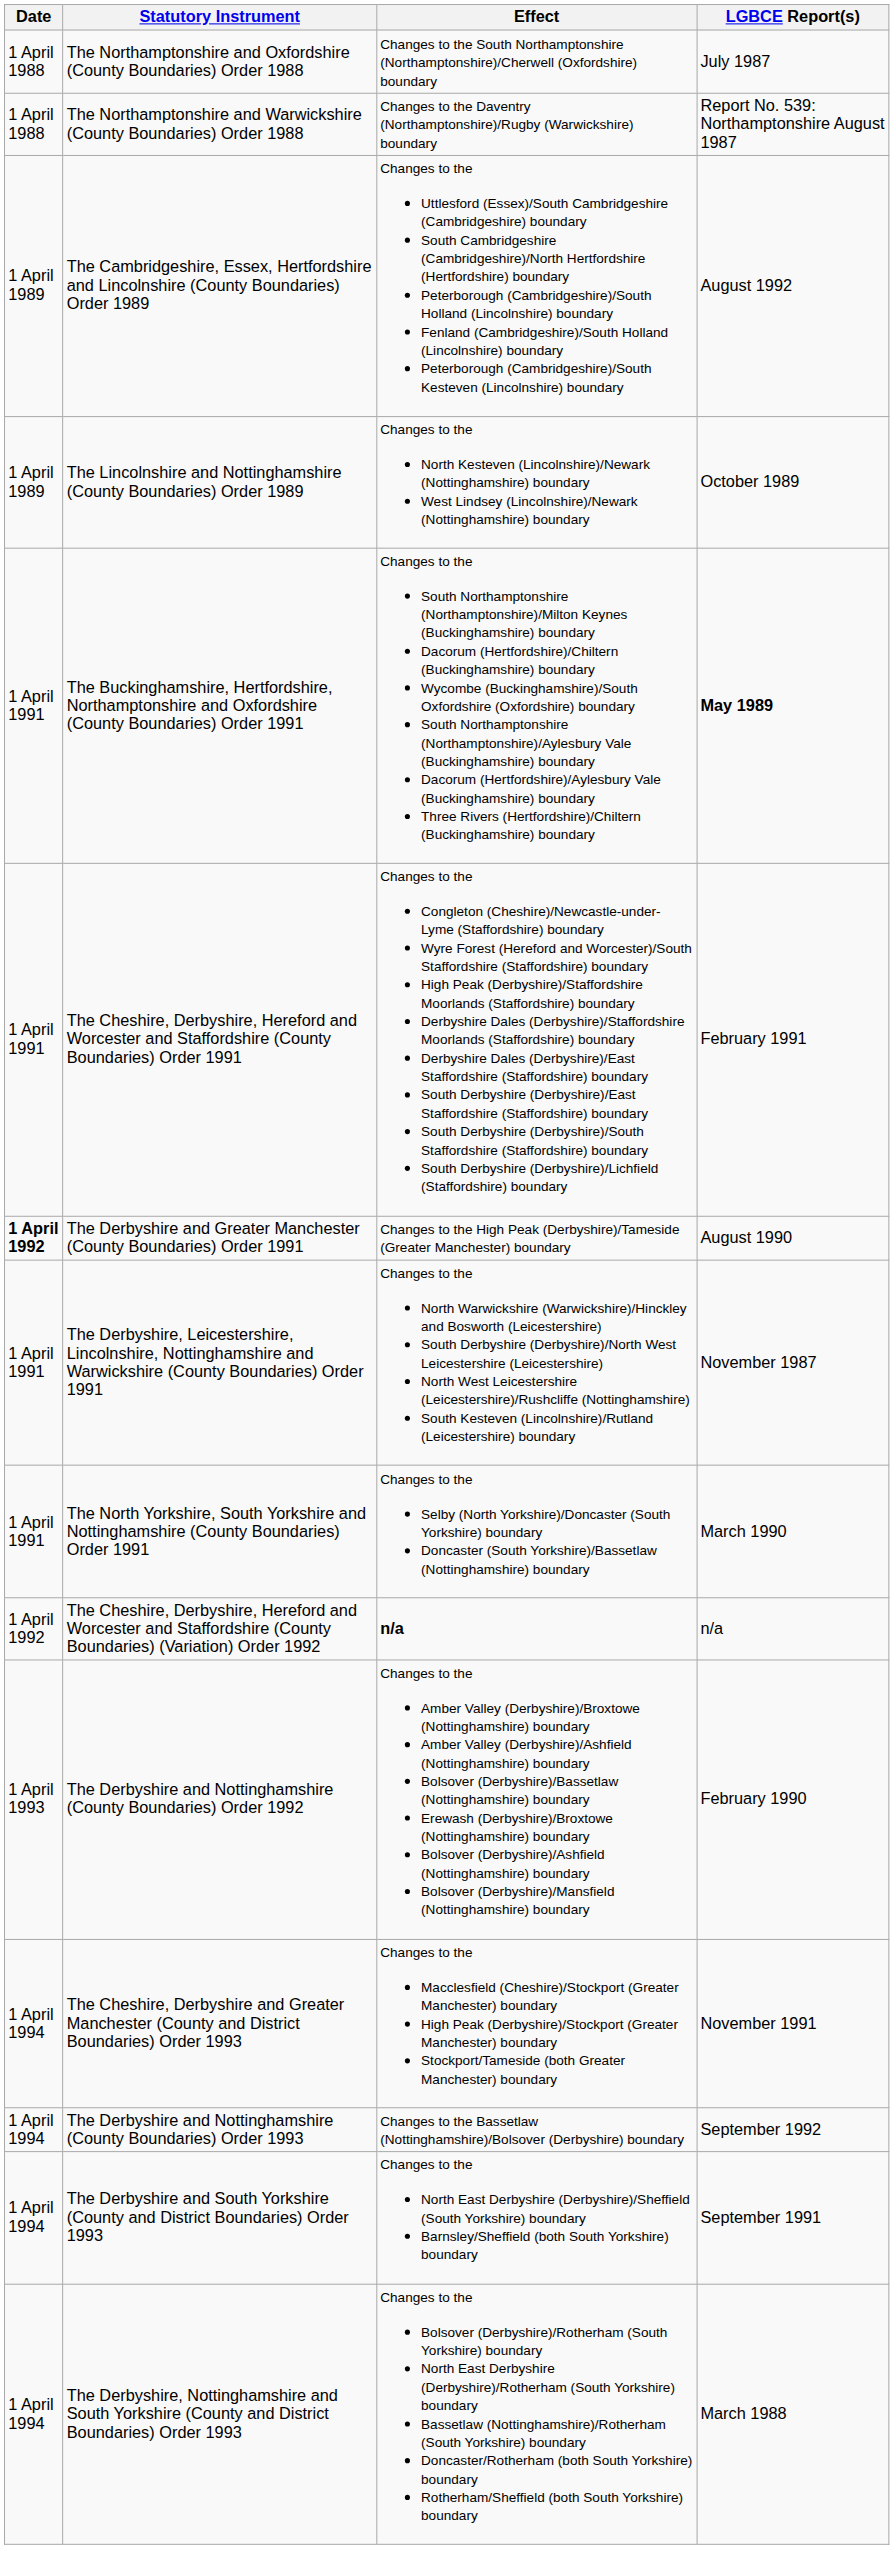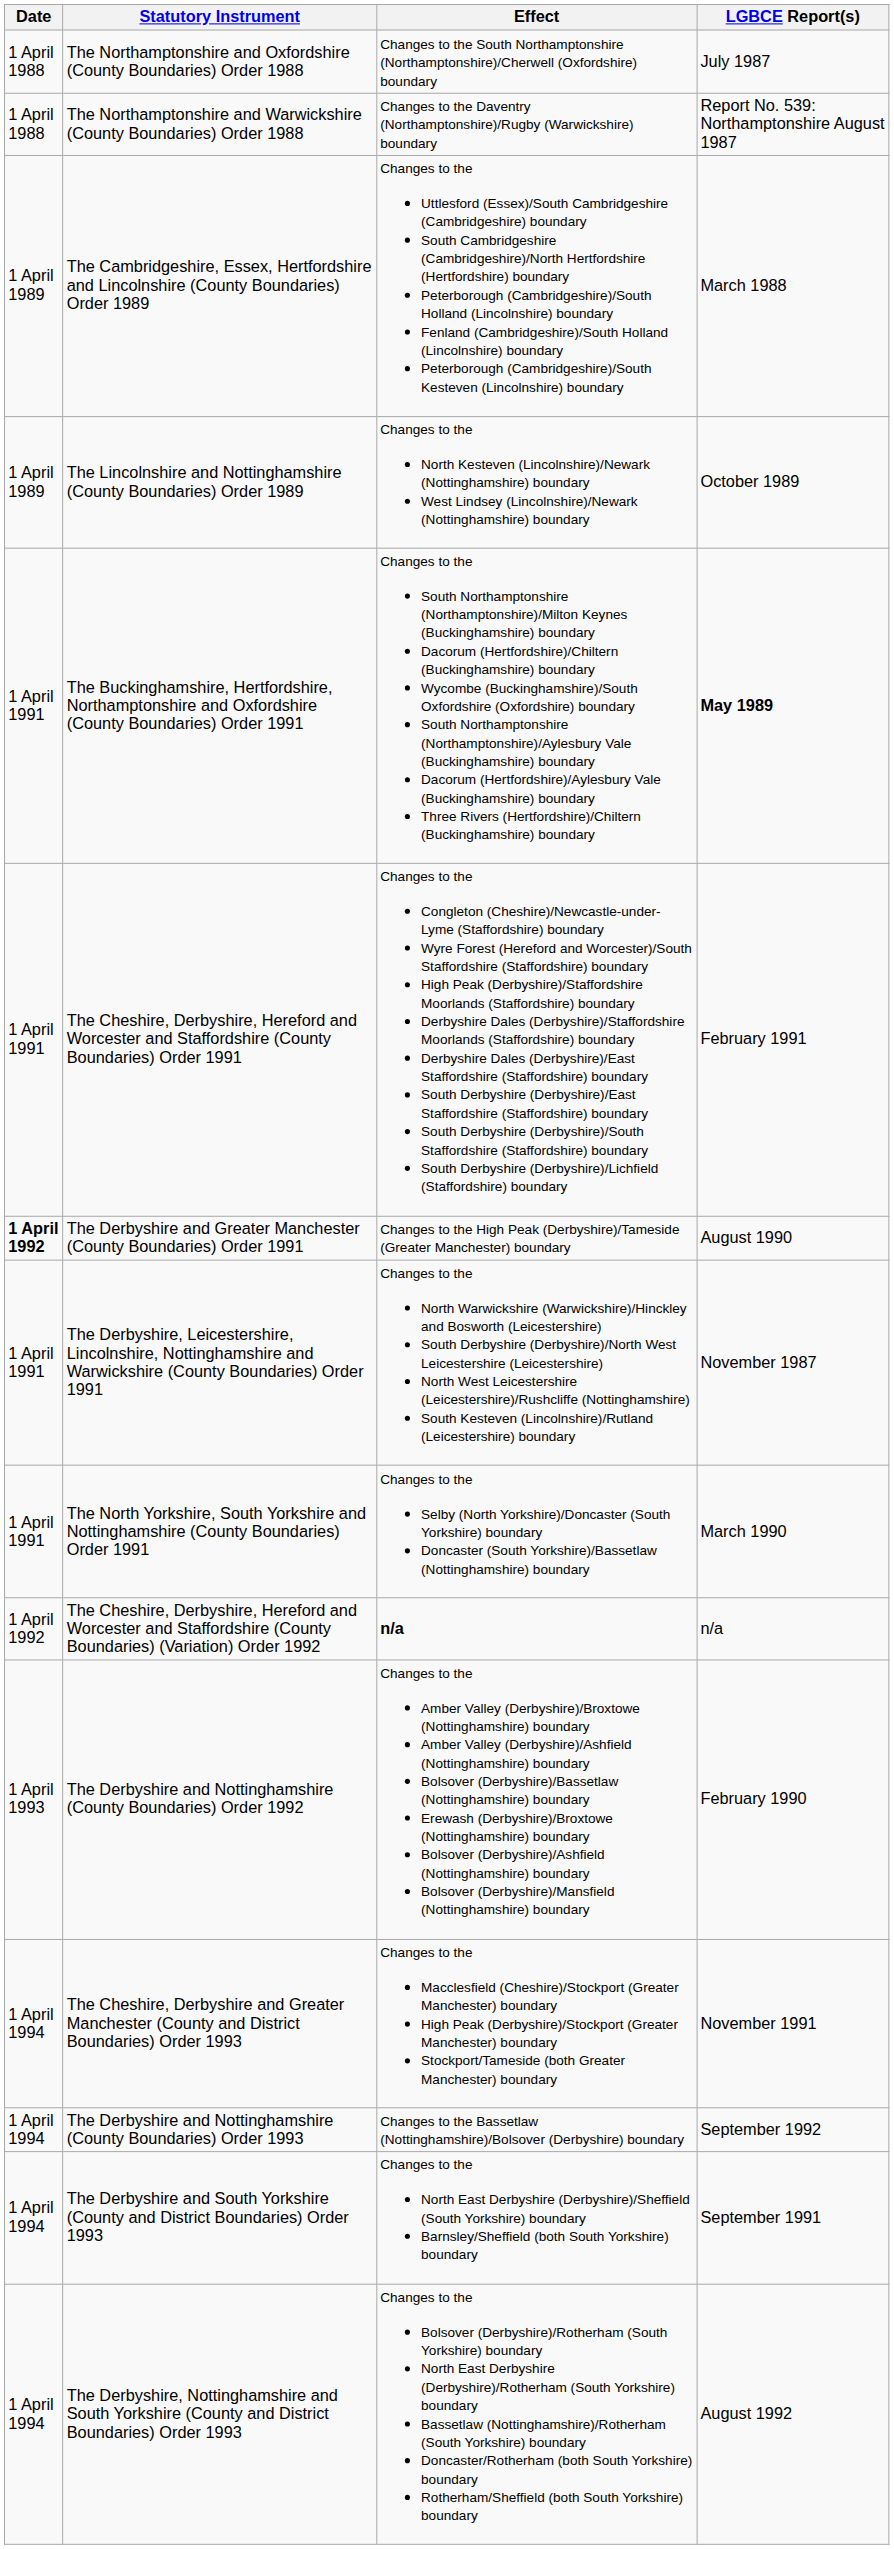row 4 | LGBCE Report(s): August 1992 -> March 1988
row 16 | LGBCE Report(s): March 1988 -> August 1992
